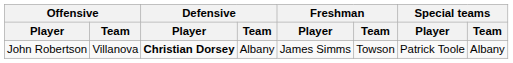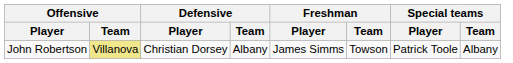John Robertson | Offensive / Team: no background -> khaki background
John Robertson | Defensive / Player: bold -> normal
